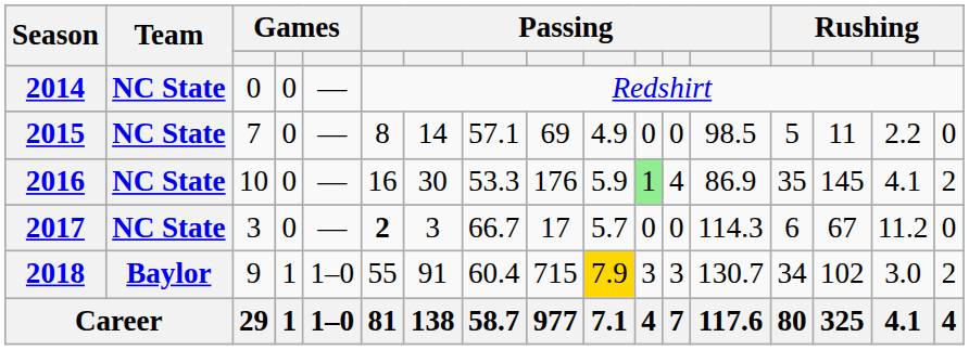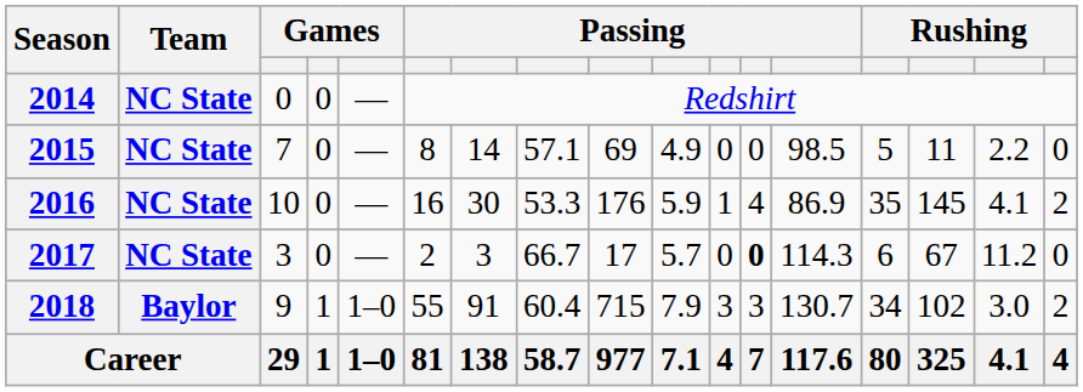2016 | column 11: lightgreen background -> no background
2017 | column 6: bold -> normal
2017 | column 12: normal -> bold
2018 | column 10: gold background -> no background
